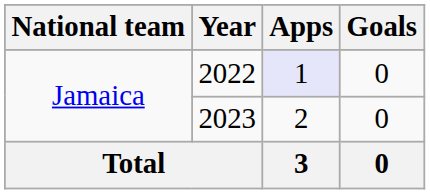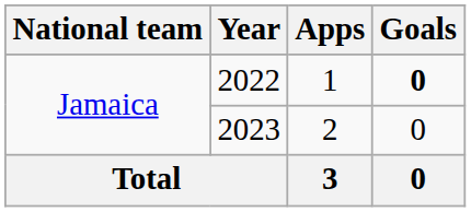2022 | Apps: lavender background -> no background
2022 | Goals: normal -> bold
